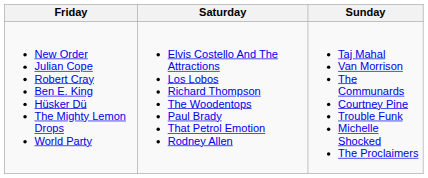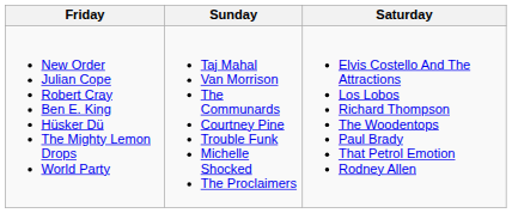columns swapped: Saturday <-> Sunday
